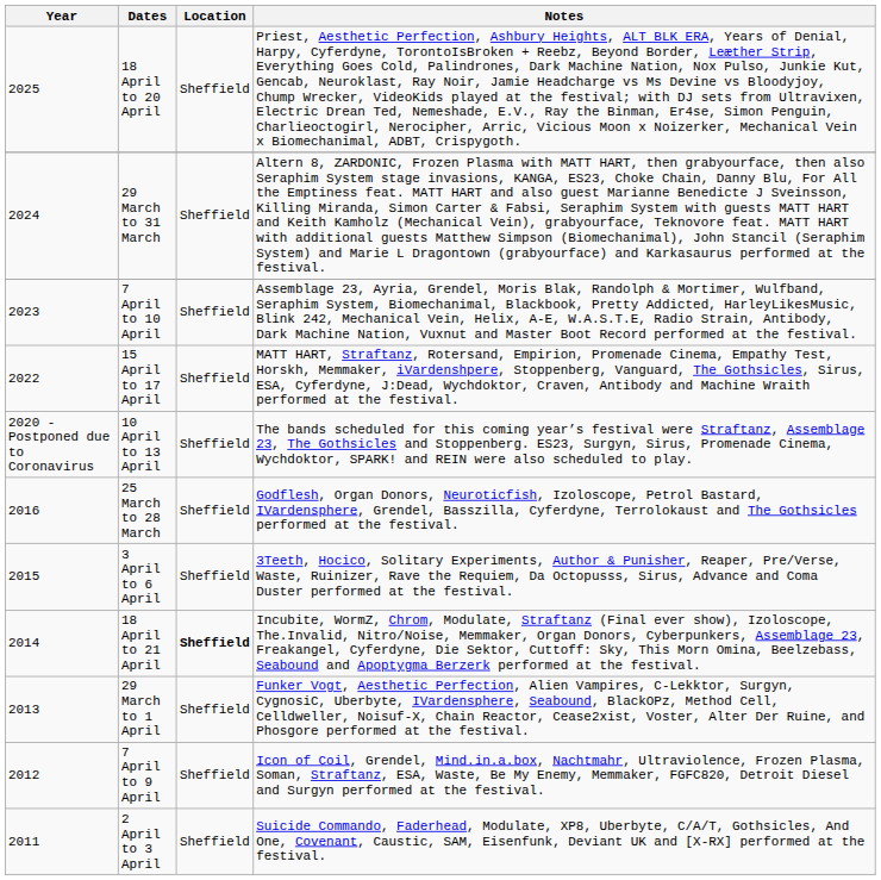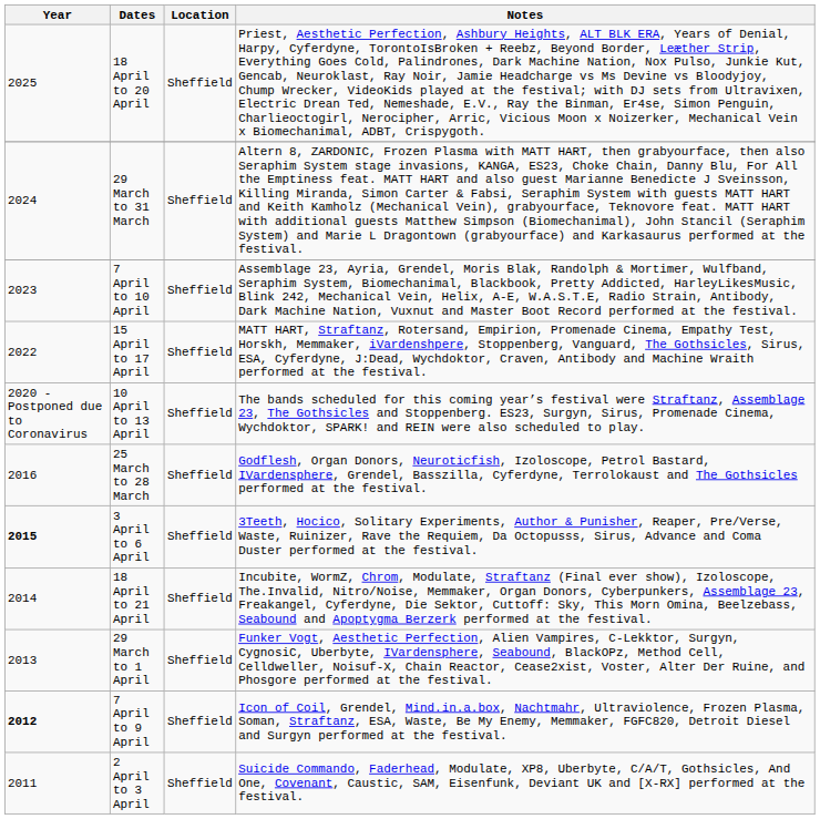3 April to 6 April | Year: normal -> bold
18 April to 21 April | Location: bold -> normal
7 April to 9 April | Year: normal -> bold
